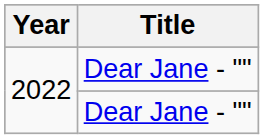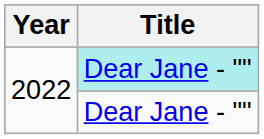row 2 | Title: no background -> paleturquoise background
